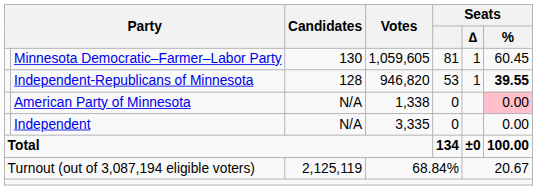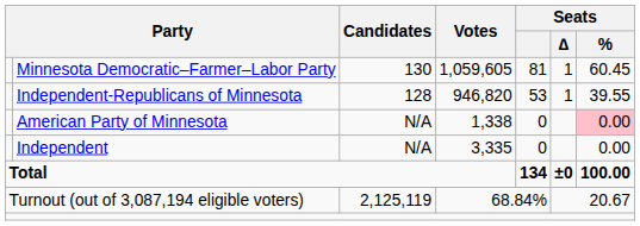Independent-Republicans of Minnesota | Seats / %: bold -> normal
